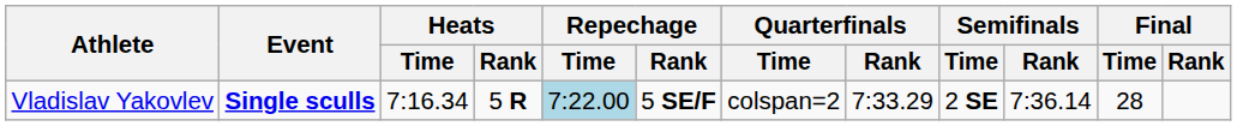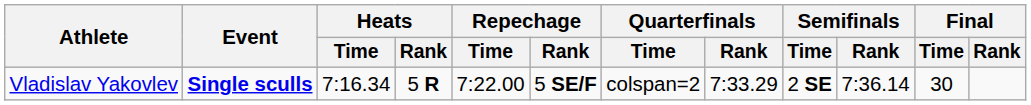Vladislav Yakovlev | Repechage / Time: lightblue background -> no background
Vladislav Yakovlev | Final / Time: 28 -> 30
